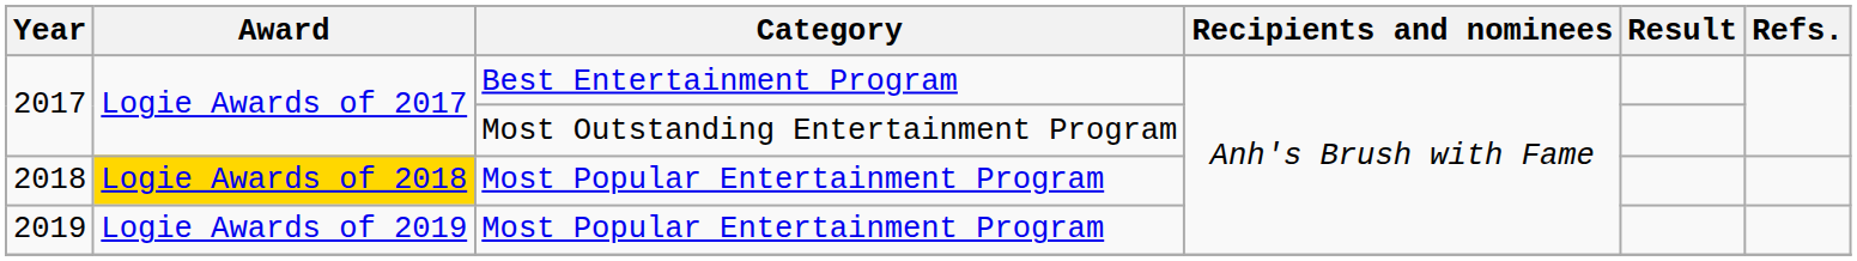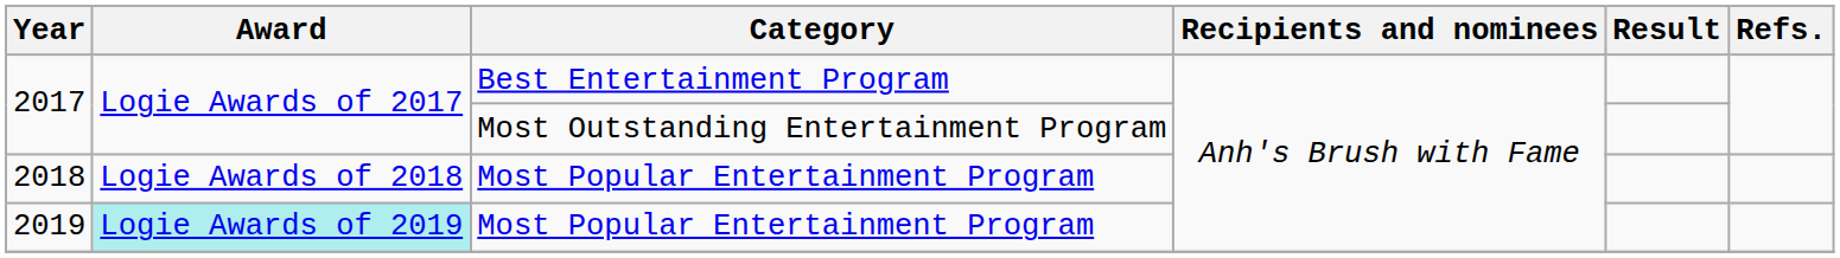2018 | Award: gold background -> no background
2019 | Award: no background -> paleturquoise background
